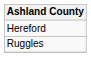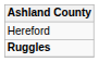row 3 | column 1: normal -> bold
